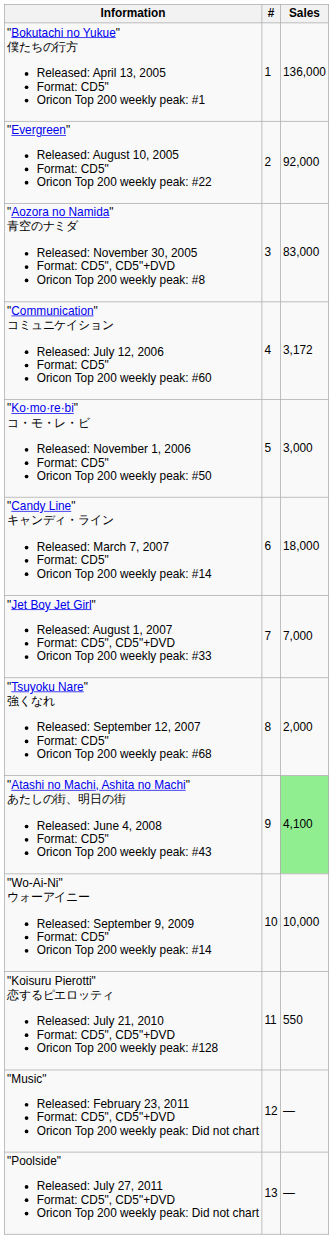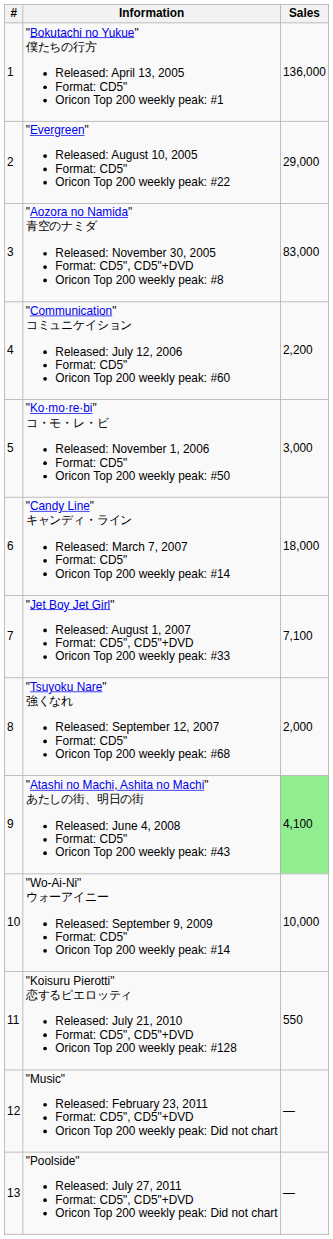columns swapped: # <-> Information
row 3 | Sales: 92,000 -> 29,000
row 5 | Sales: 3,172 -> 2,200
row 8 | Sales: 7,000 -> 7,100
